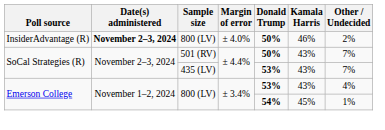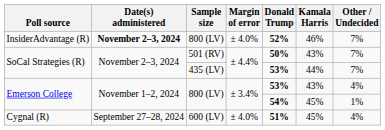InsiderAdvantage (R) | Donald Trump: 50% -> 52%
InsiderAdvantage (R) | Other / Undecided: 2% -> 7%
SoCal Strategies (R) / 435 (LV) | Kamala Harris: 43% -> 44%
+ row: Cygnal (R) | September 27–28, 2024 | 600 (LV) | ± 4.0% | 51% | 45% | 4%
